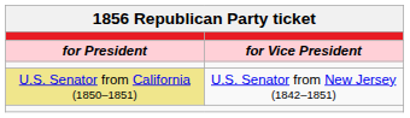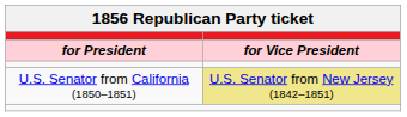U.S. Senator from California (1850–1851) | column 1: khaki background -> no background
U.S. Senator from California (1850–1851) | column 2: no background -> khaki background
